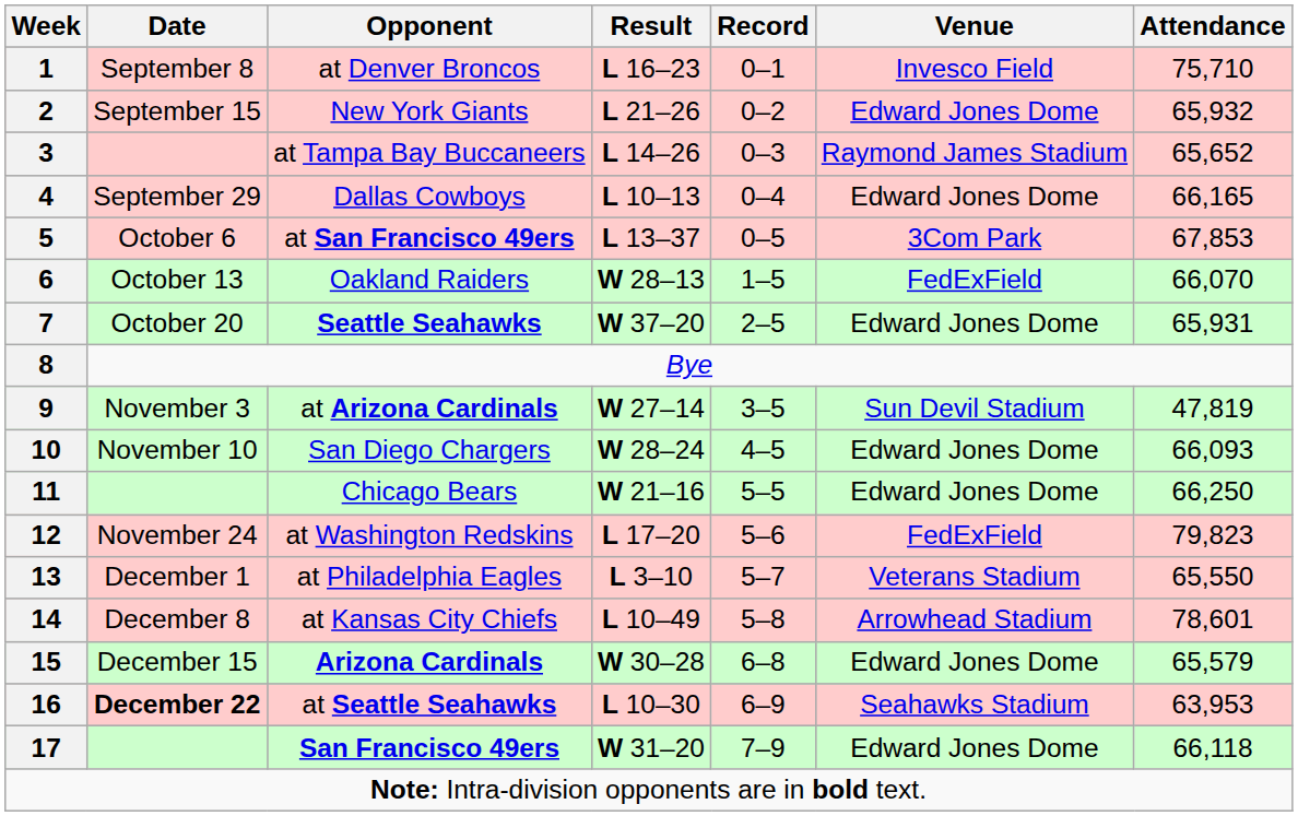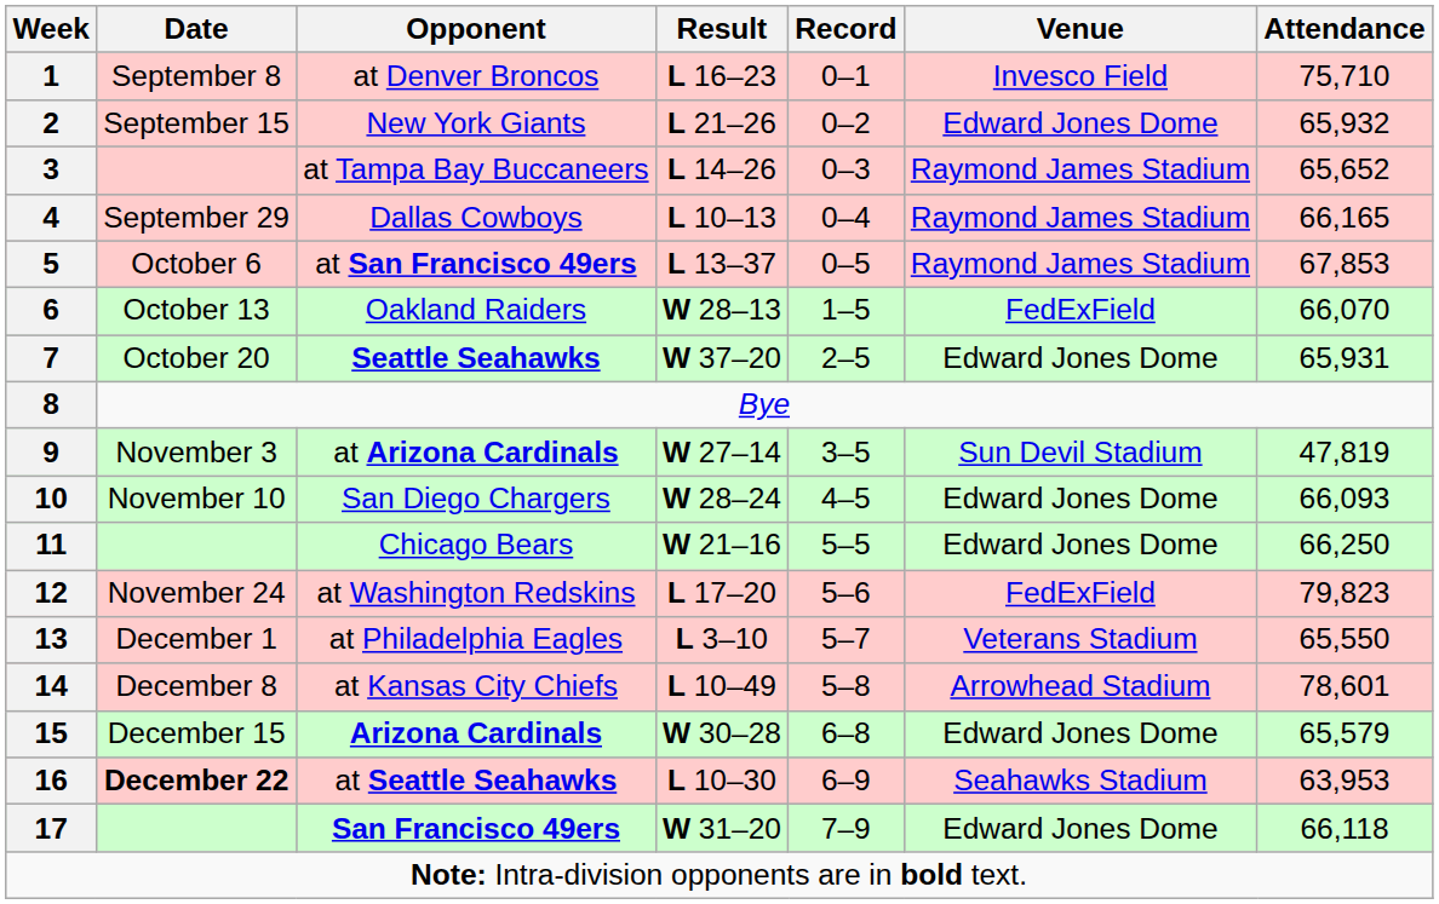4 | Venue: Edward Jones Dome -> Raymond James Stadium
5 | Venue: 3Com Park -> Raymond James Stadium
